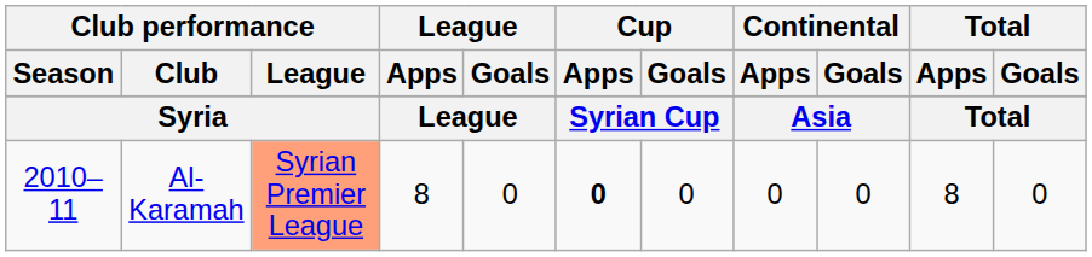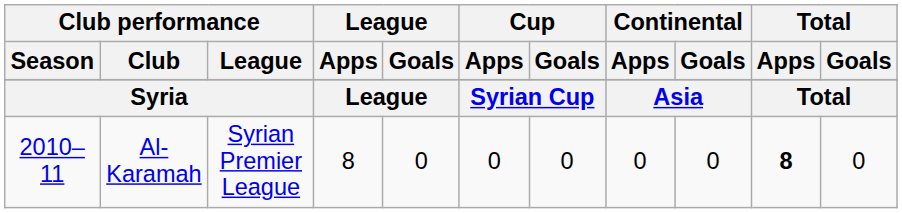Al-Karamah | Club performance / League: lightsalmon background -> no background
Al-Karamah | Cup / Apps: bold -> normal
Al-Karamah | Total / Apps: normal -> bold
